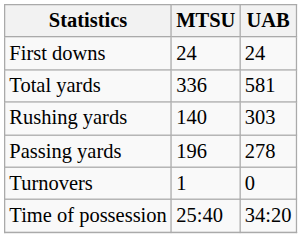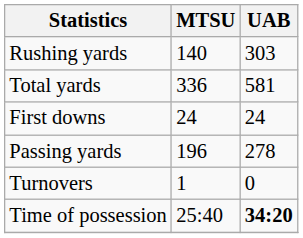rows swapped: First downs <-> Rushing yards
Time of possession | UAB: normal -> bold
